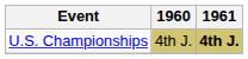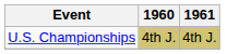U.S. Championships | 1961: bold -> normal
